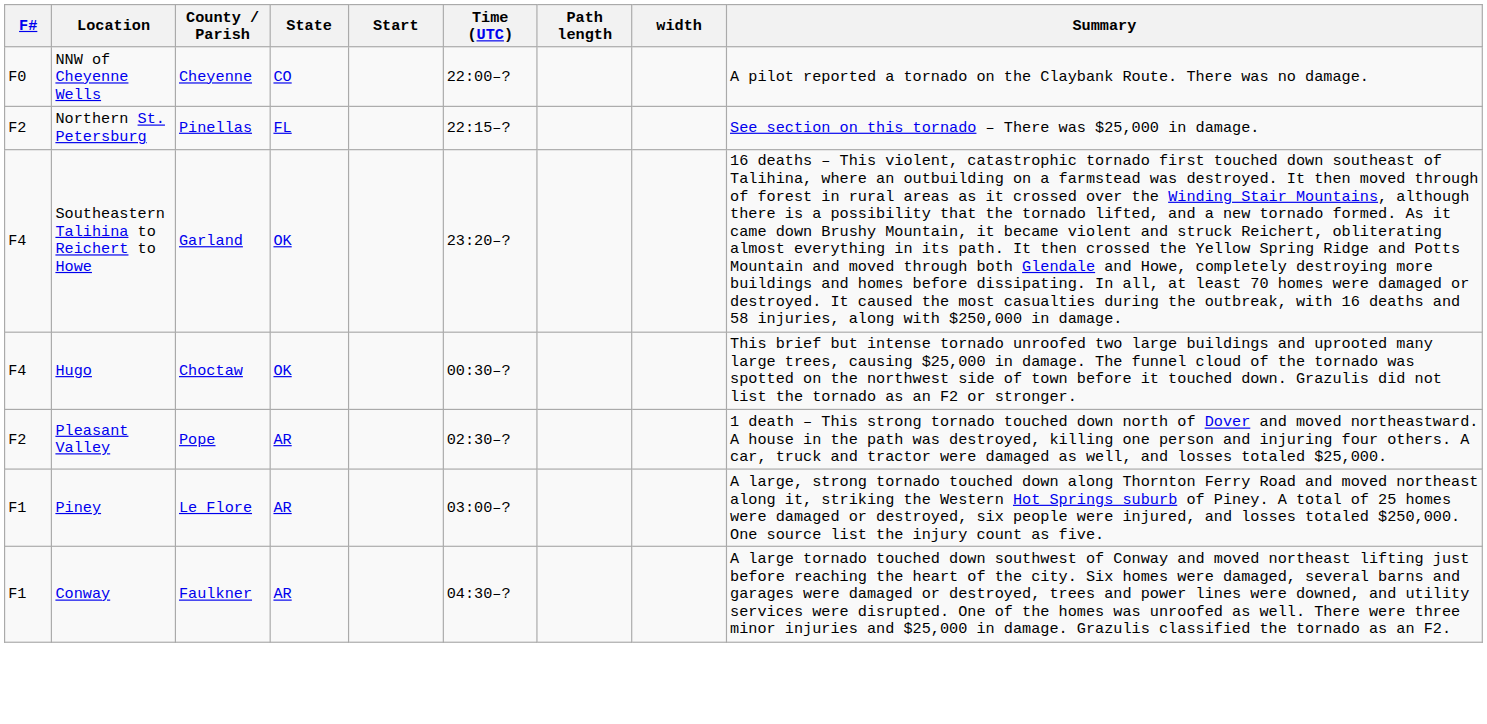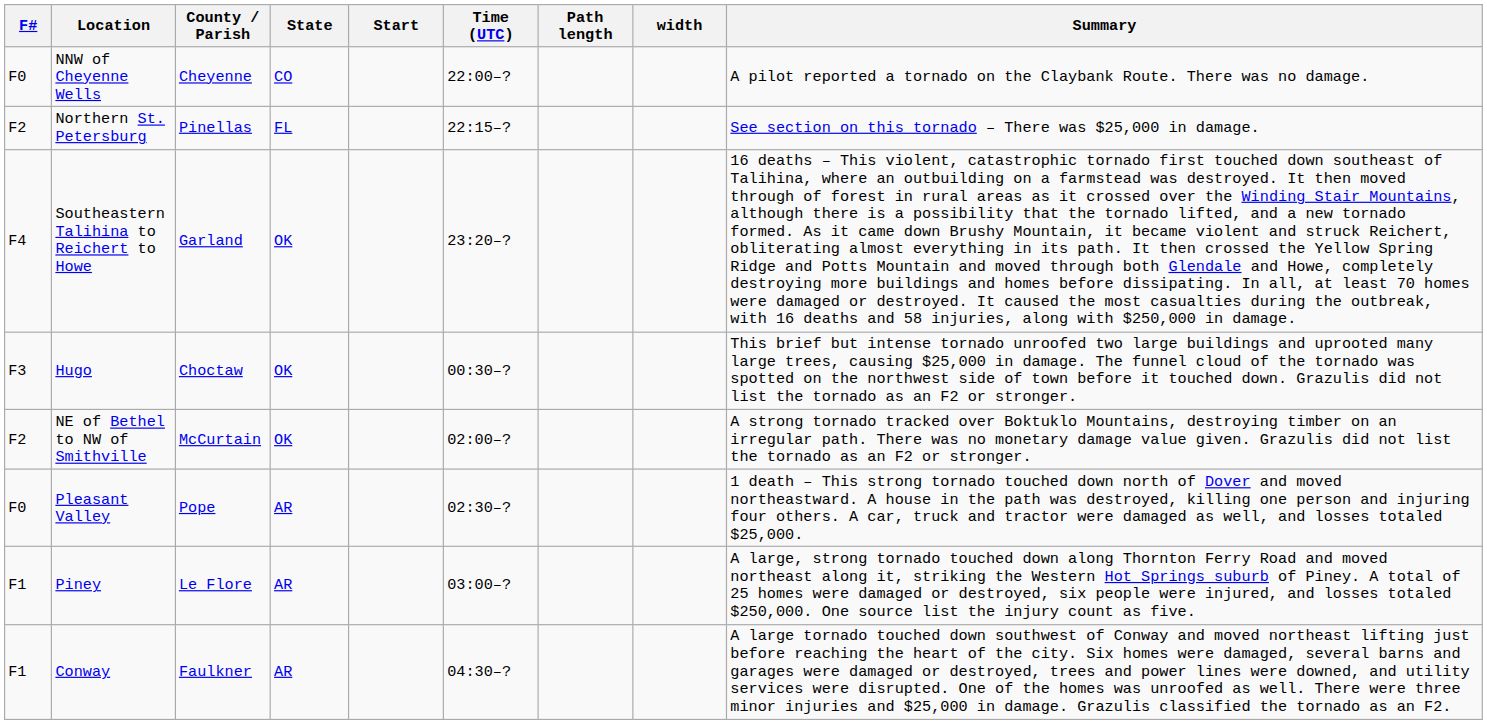Hugo | F#: F4 -> F3
+ row: F2 | NE of Bethel to NW of Smithville | McCurtain | OK | 02:00–? | A strong tornado tracked over Boktuklo Mountains, destroying timber on an irregular path. There was no monetary damage value given. Grazulis did not list the tornado as an F2 or stronger.
Pleasant Valley | F#: F2 -> F0
